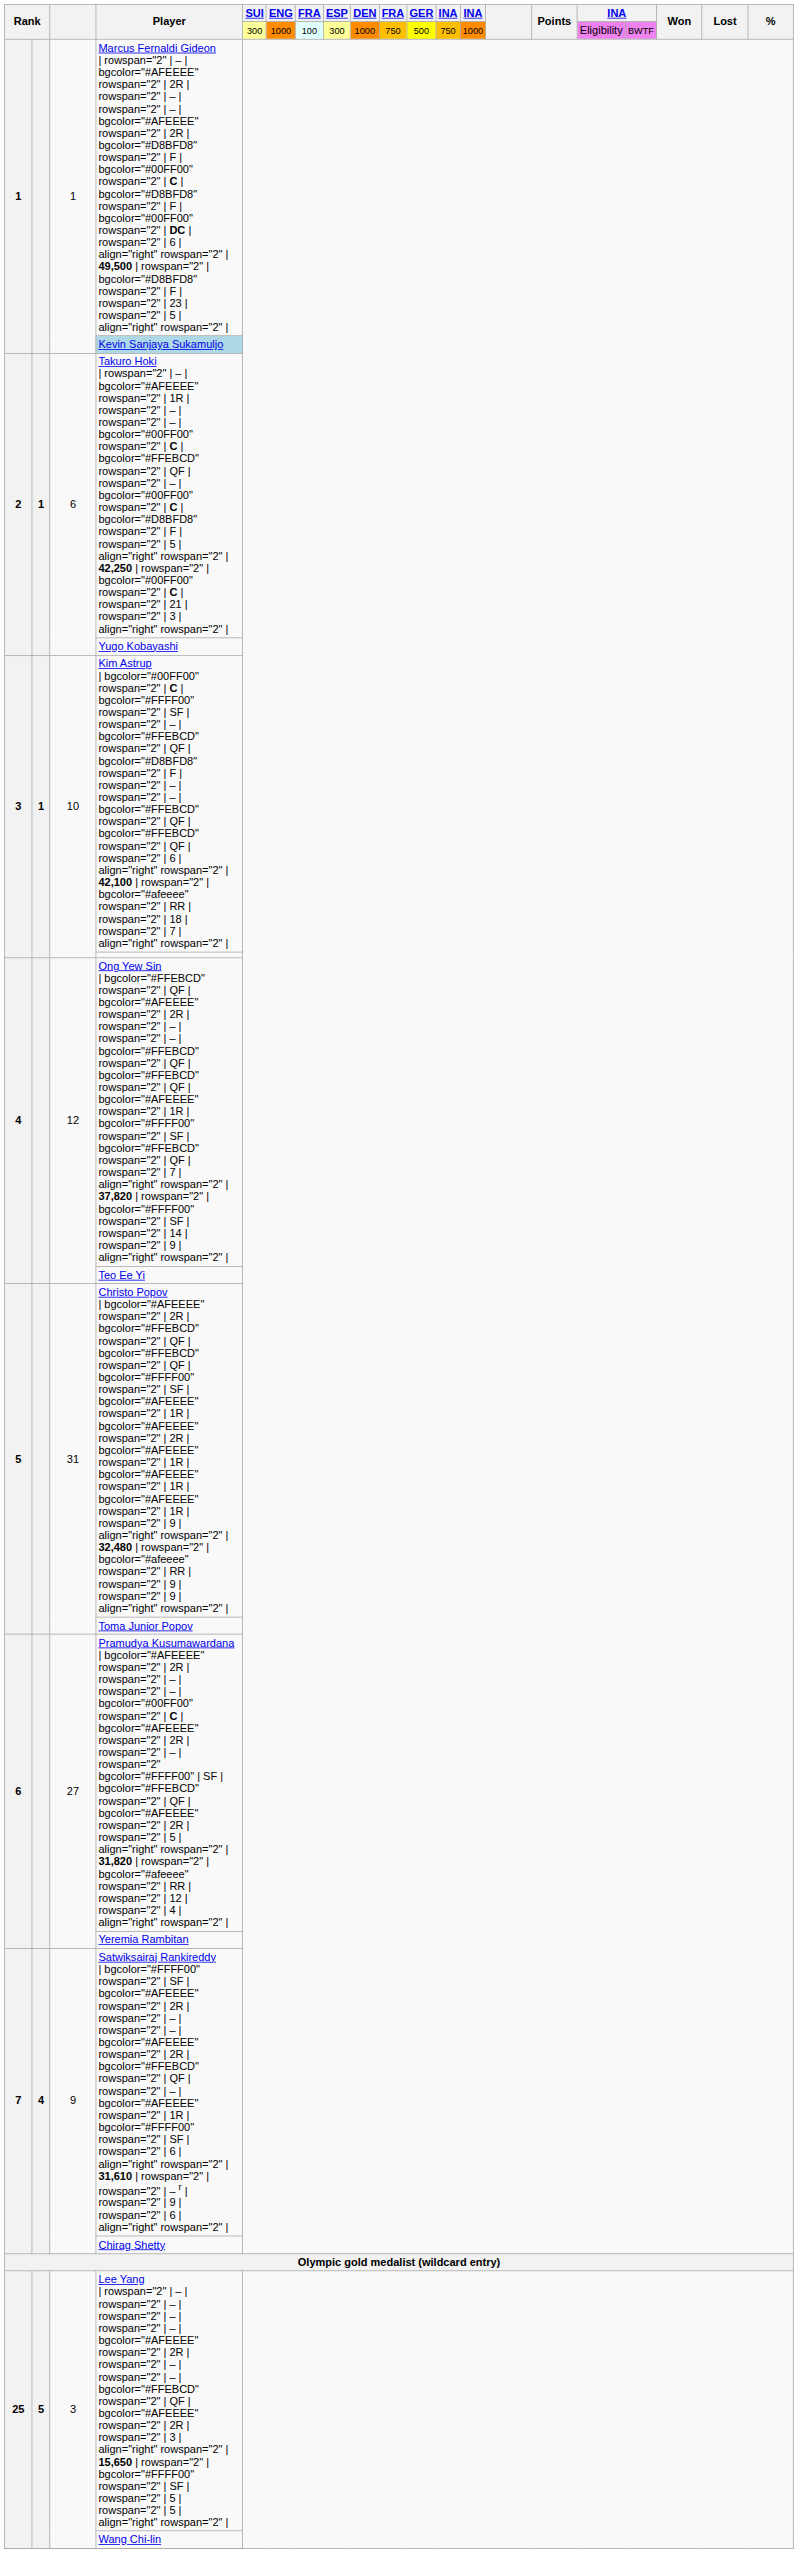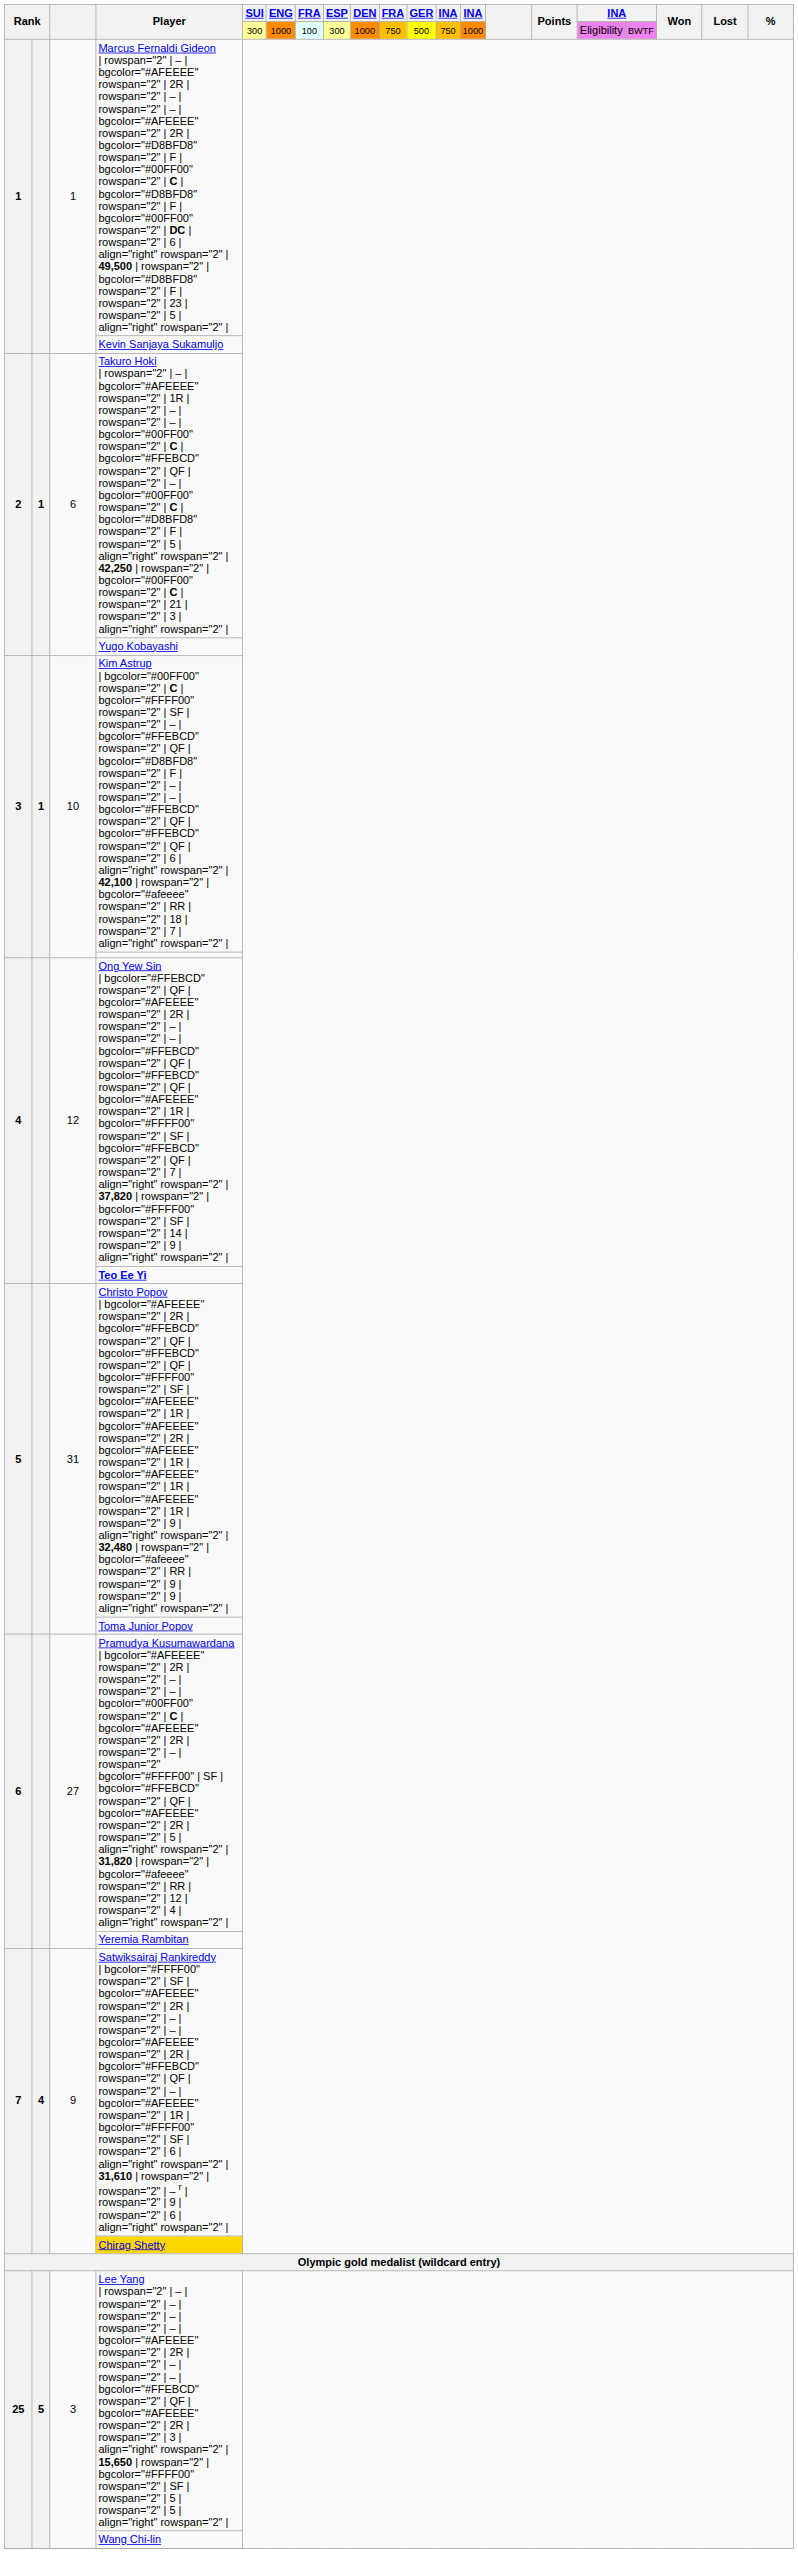Kevin Sanjaya Sukamuljo | Player: lightblue background -> no background
Teo Ee Yi | Player: normal -> bold
Chirag Shetty | Player: no background -> gold background
